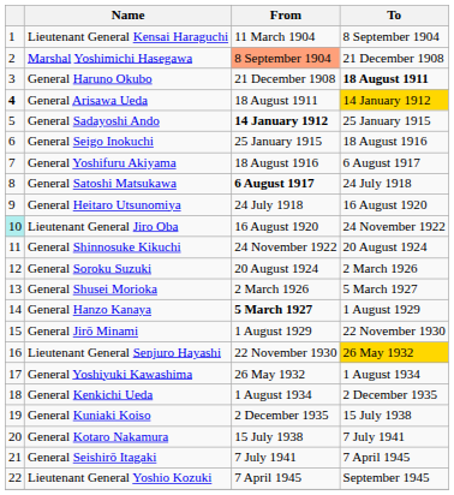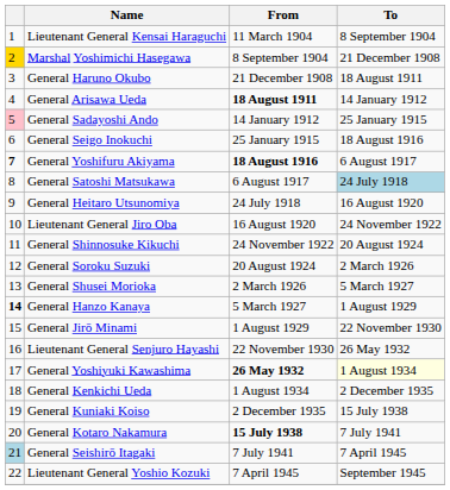Marshal Yoshimichi Hasegawa | column 1: no background -> gold background
Marshal Yoshimichi Hasegawa | From: lightsalmon background -> no background
General Haruno Okubo | To: bold -> normal
General Arisawa Ueda | column 1: bold -> normal
General Arisawa Ueda | From: normal -> bold
General Arisawa Ueda | To: gold background -> no background
General Sadayoshi Ando | column 1: no background -> pink background
General Sadayoshi Ando | From: bold -> normal
General Yoshifuru Akiyama | column 1: normal -> bold
General Yoshifuru Akiyama | From: normal -> bold
General Satoshi Matsukawa | From: bold -> normal
General Satoshi Matsukawa | To: no background -> lightblue background
Lieutenant General Jiro Oba | column 1: paleturquoise background -> no background
General Hanzo Kanaya | column 1: normal -> bold
General Hanzo Kanaya | From: bold -> normal
Lieutenant General Senjuro Hayashi | To: gold background -> no background
General Yoshiyuki Kawashima | From: normal -> bold
General Yoshiyuki Kawashima | To: no background -> lightyellow background
General Kotaro Nakamura | From: normal -> bold
General Seishirō Itagaki | column 1: no background -> lightblue background
